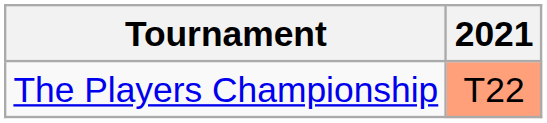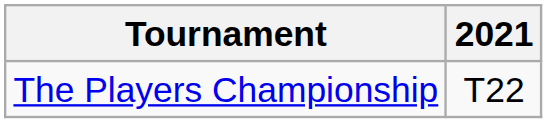The Players Championship | 2021: lightsalmon background -> no background
